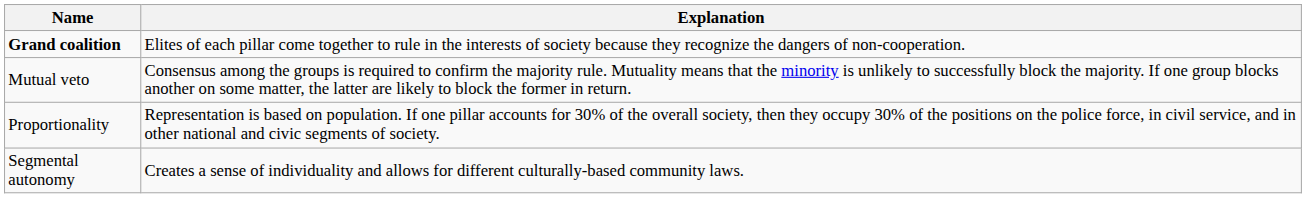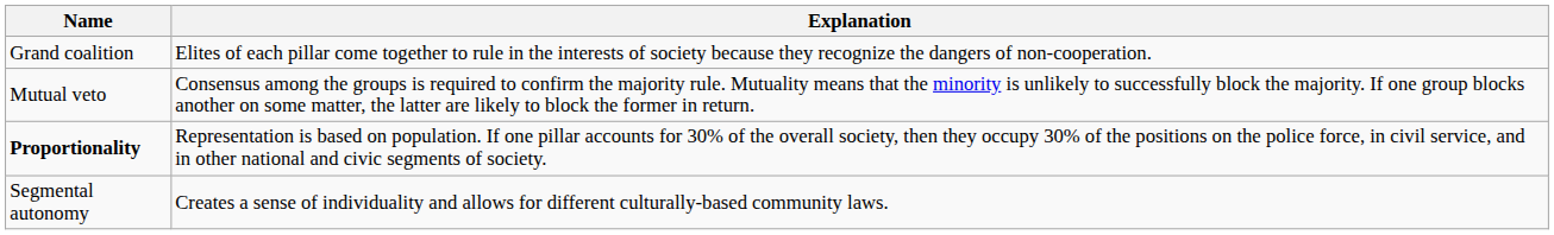Grand coalition | Name: bold -> normal
Proportionality | Name: normal -> bold
